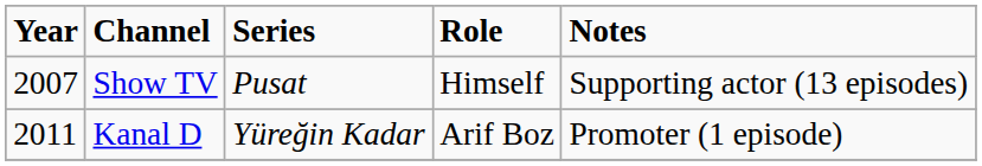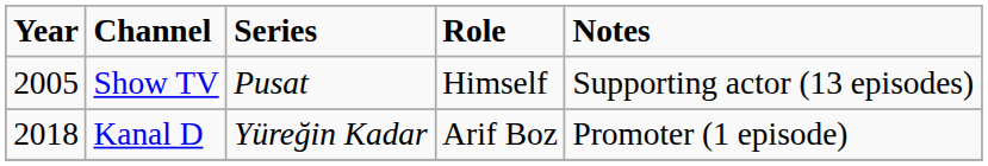Show TV | Year: 2007 -> 2005
Kanal D | Year: 2011 -> 2018
